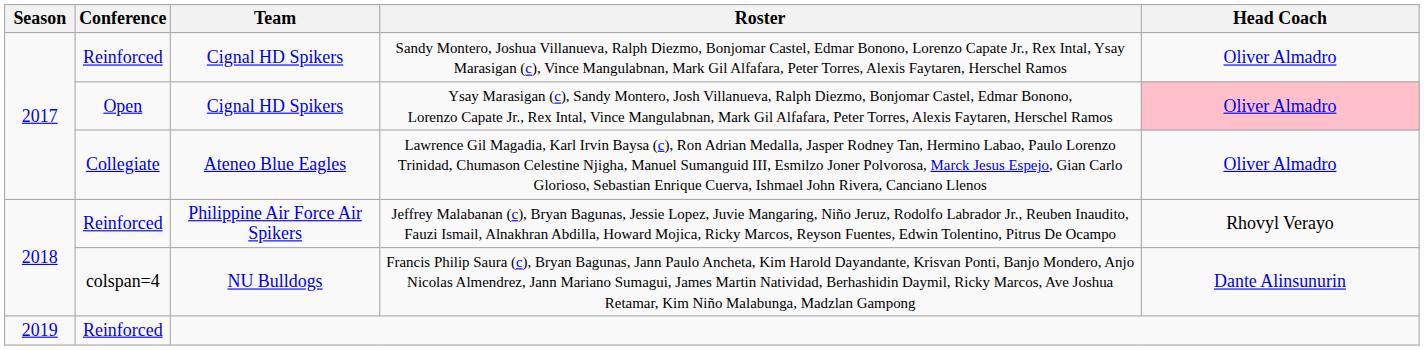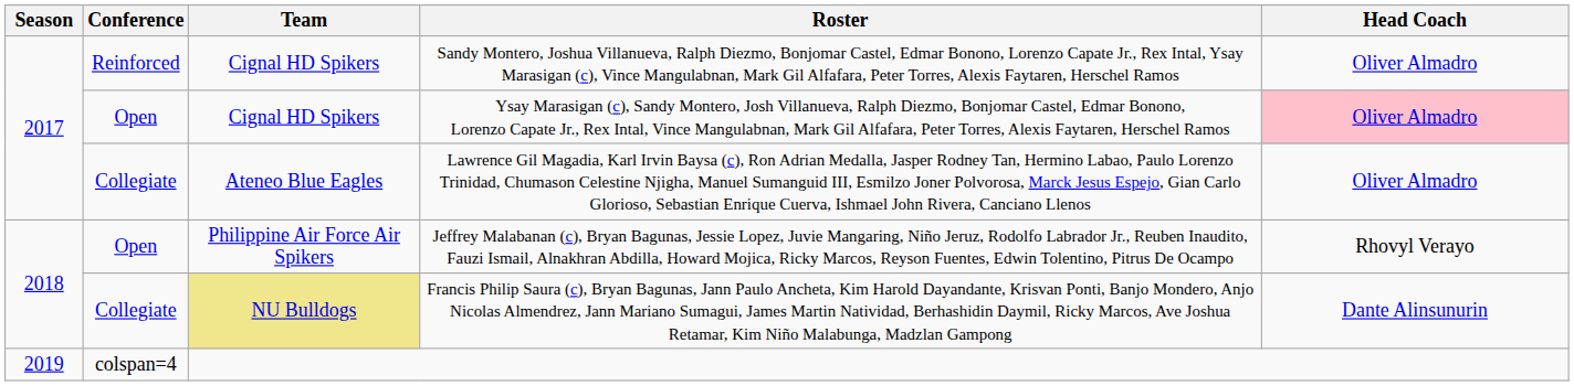row 5 | Conference: Reinforced -> Open
row 6 | Conference: colspan=4 -> Collegiate
row 6 | Team: no background -> khaki background
row 7 | Conference: Reinforced -> colspan=4
